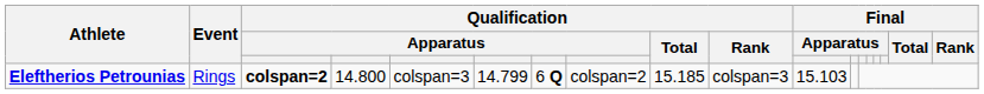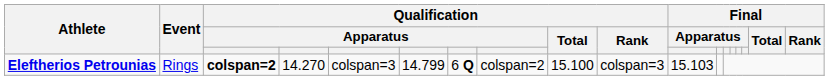Eleftherios Petrounias | column 4: 14.800 -> 14.270
Eleftherios Petrounias | Qualification / Total: 15.185 -> 15.100
